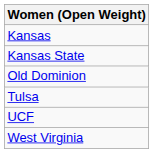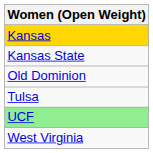row 2 | column 1: no background -> gold background
row 6 | column 1: no background -> lightgreen background
